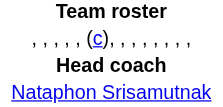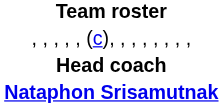row 4 | column 1: normal -> bold
